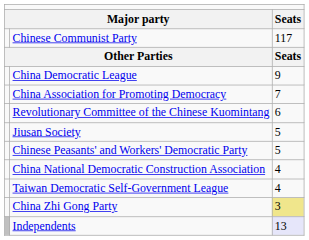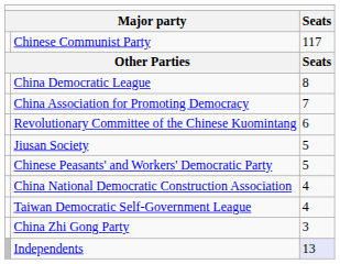China Democratic League | column 3: 9 -> 8
China Zhi Gong Party | column 3: khaki background -> no background
